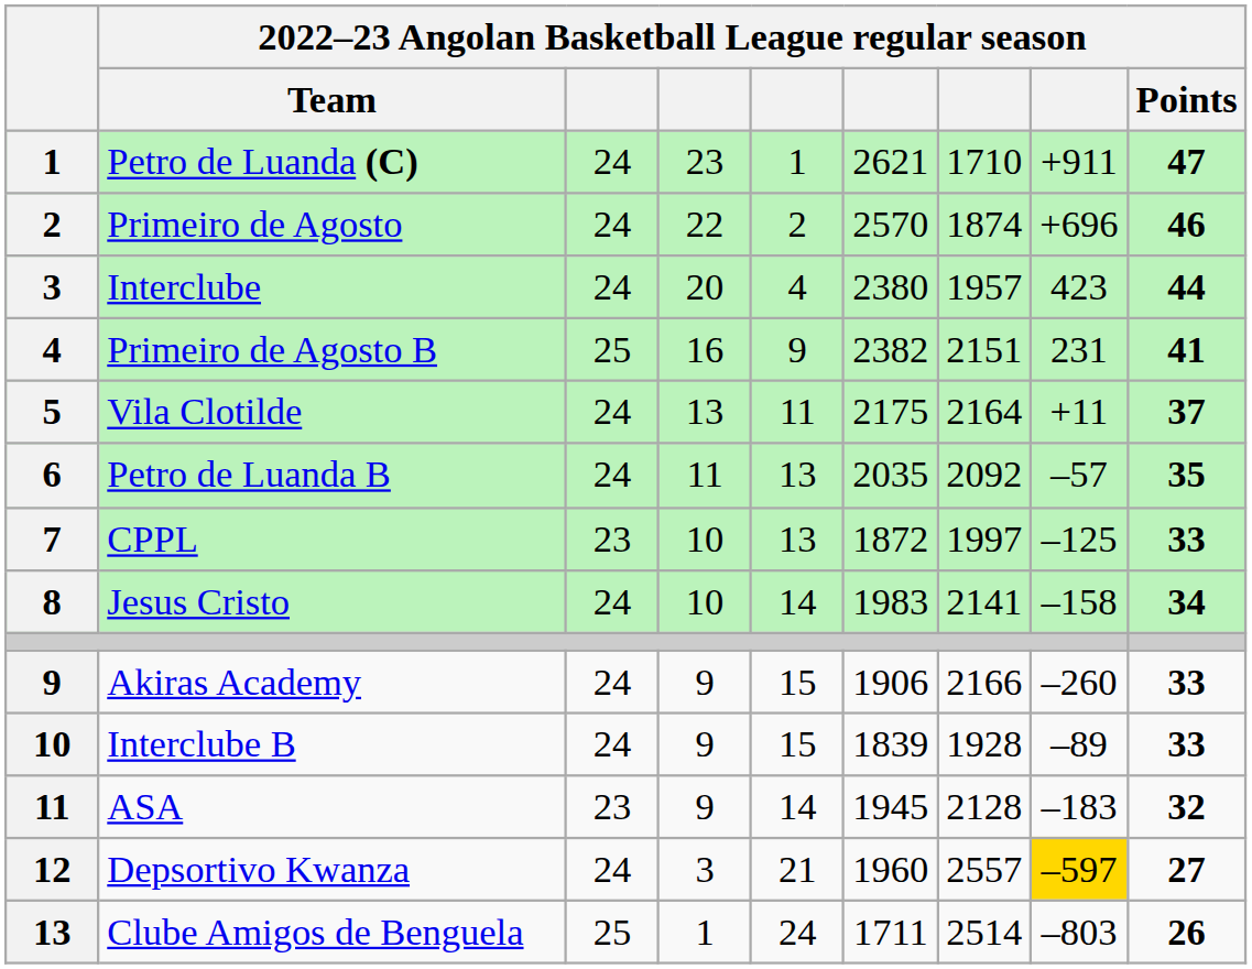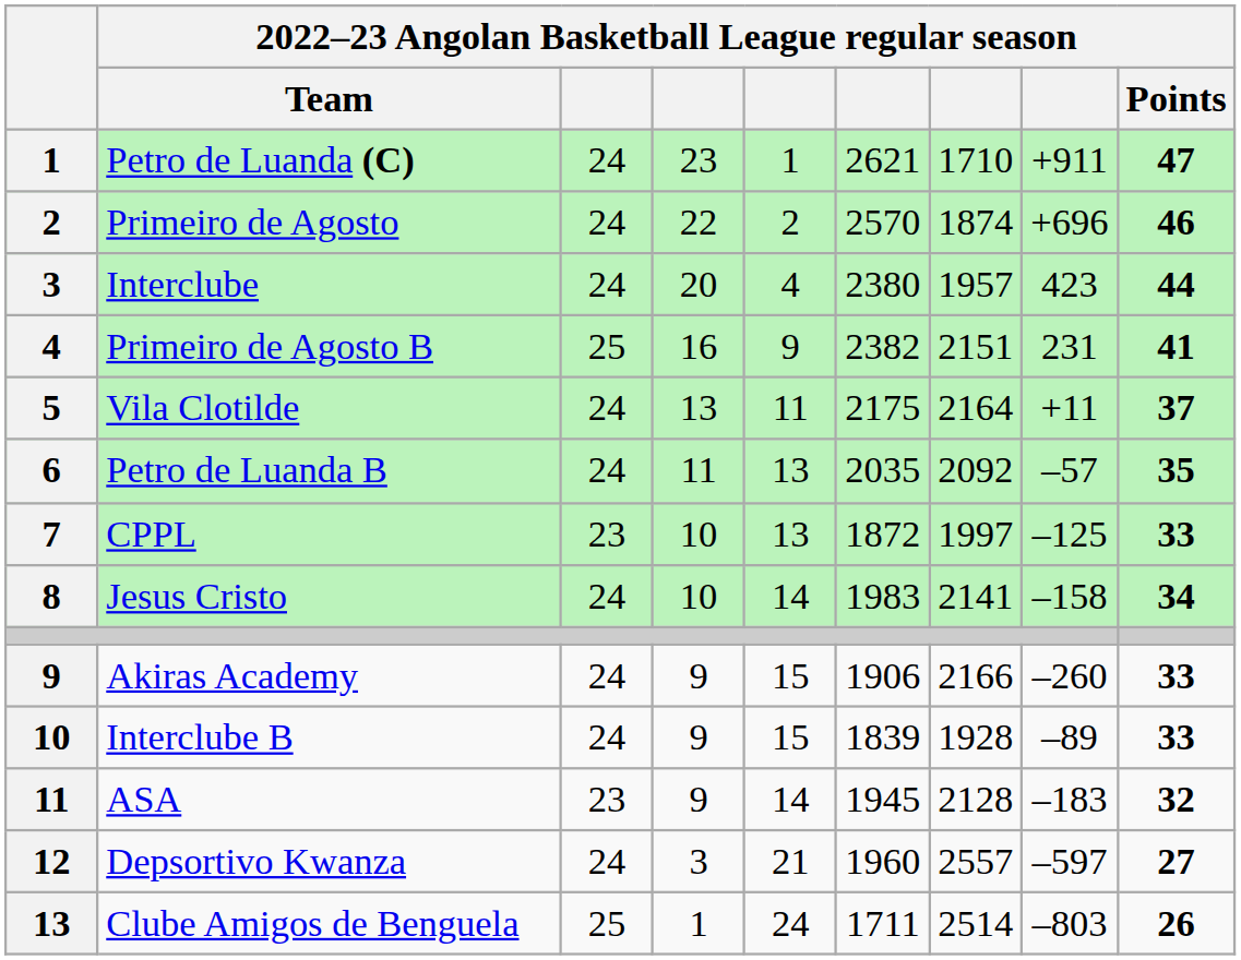Depsortivo Kwanza | column 8: gold background -> no background
